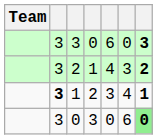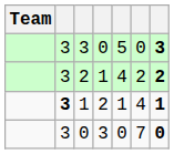row 2 | column 5: 6 -> 5
row 3 | column 6: 3 -> 2
row 4 | column 5: 3 -> 1
row 5 | column 6: 6 -> 7
row 5 | column 7: lightgreen background -> no background
